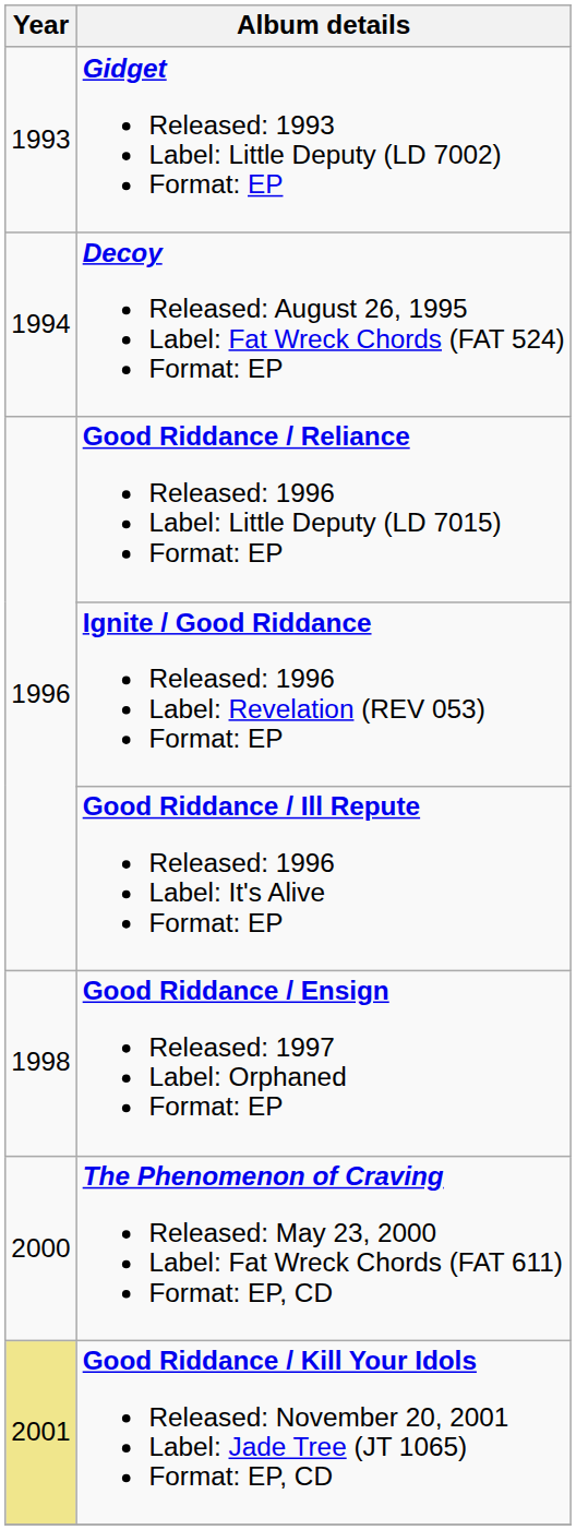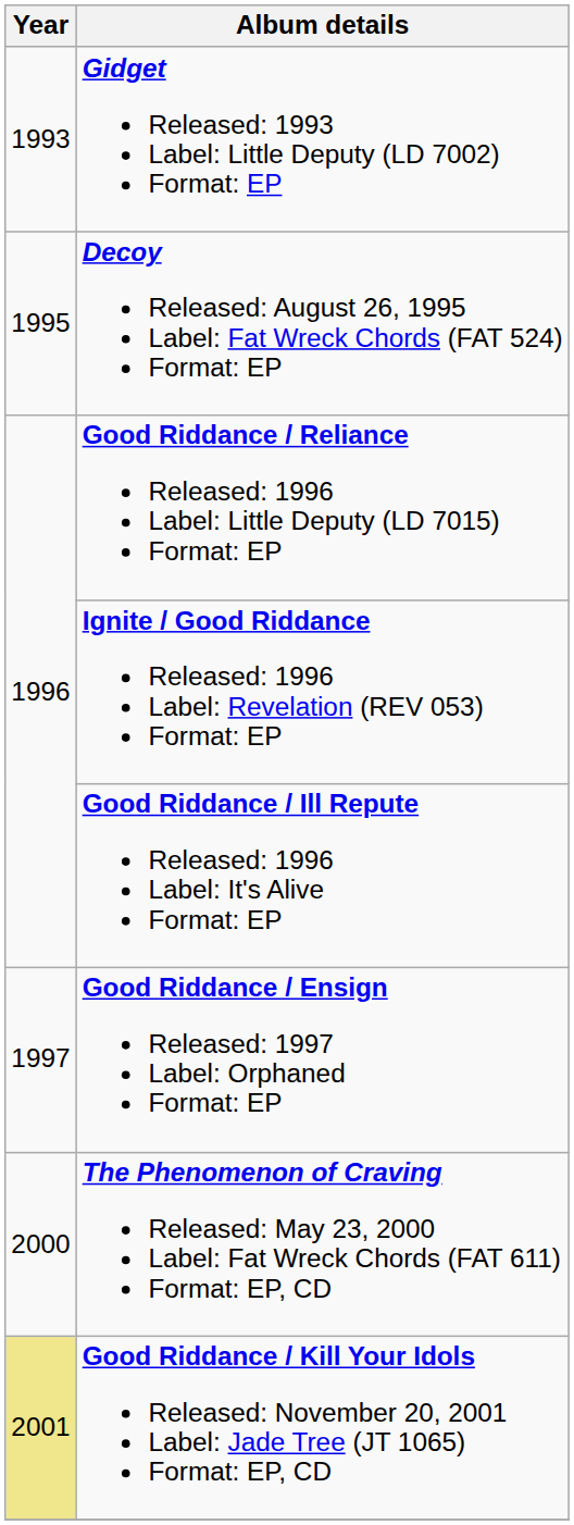row 3 | Year: 1994 -> 1995
row 7 | Year: 1998 -> 1997
